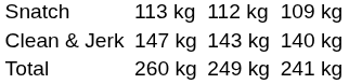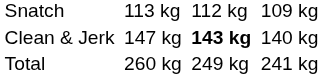Clean & Jerk | column 3: normal -> bold
